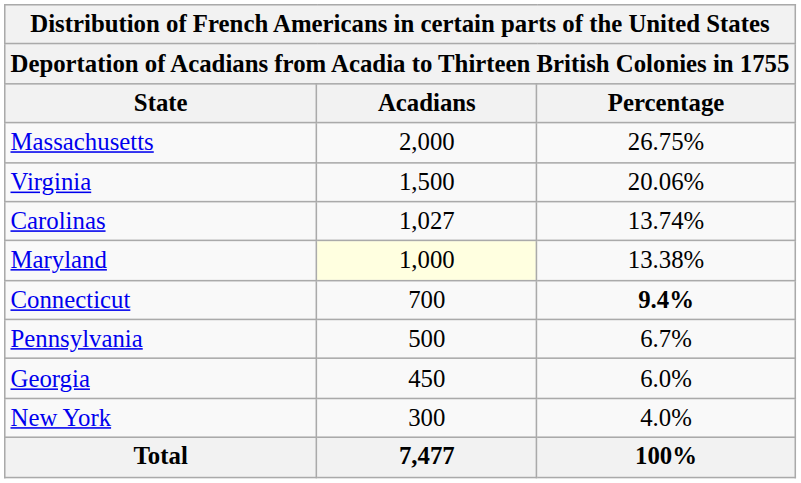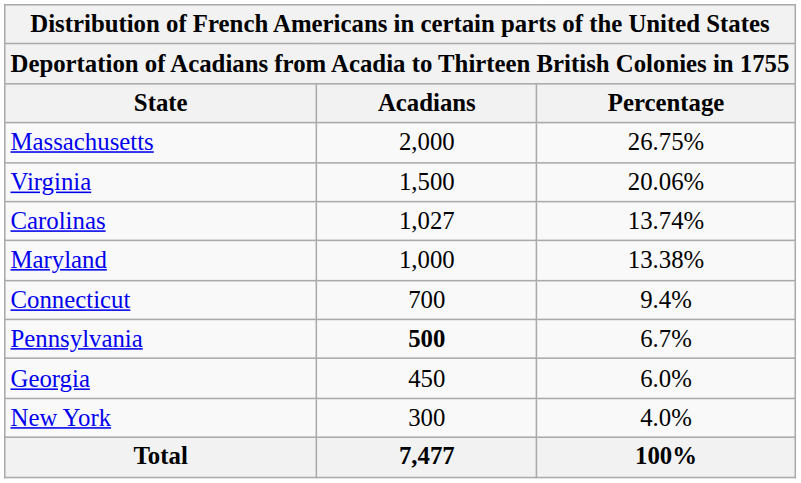Maryland | Acadians: lightyellow background -> no background
Connecticut | Percentage: bold -> normal
Pennsylvania | Acadians: normal -> bold
